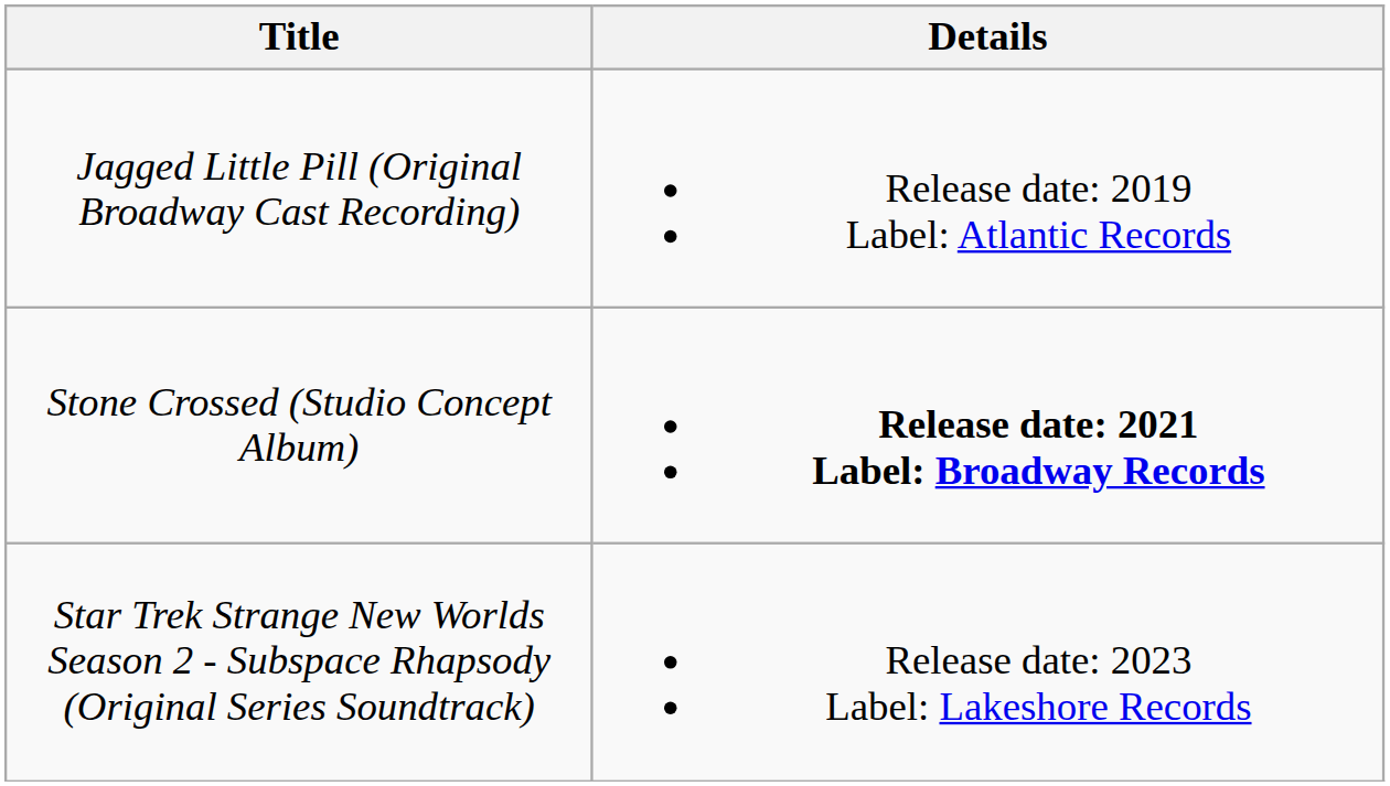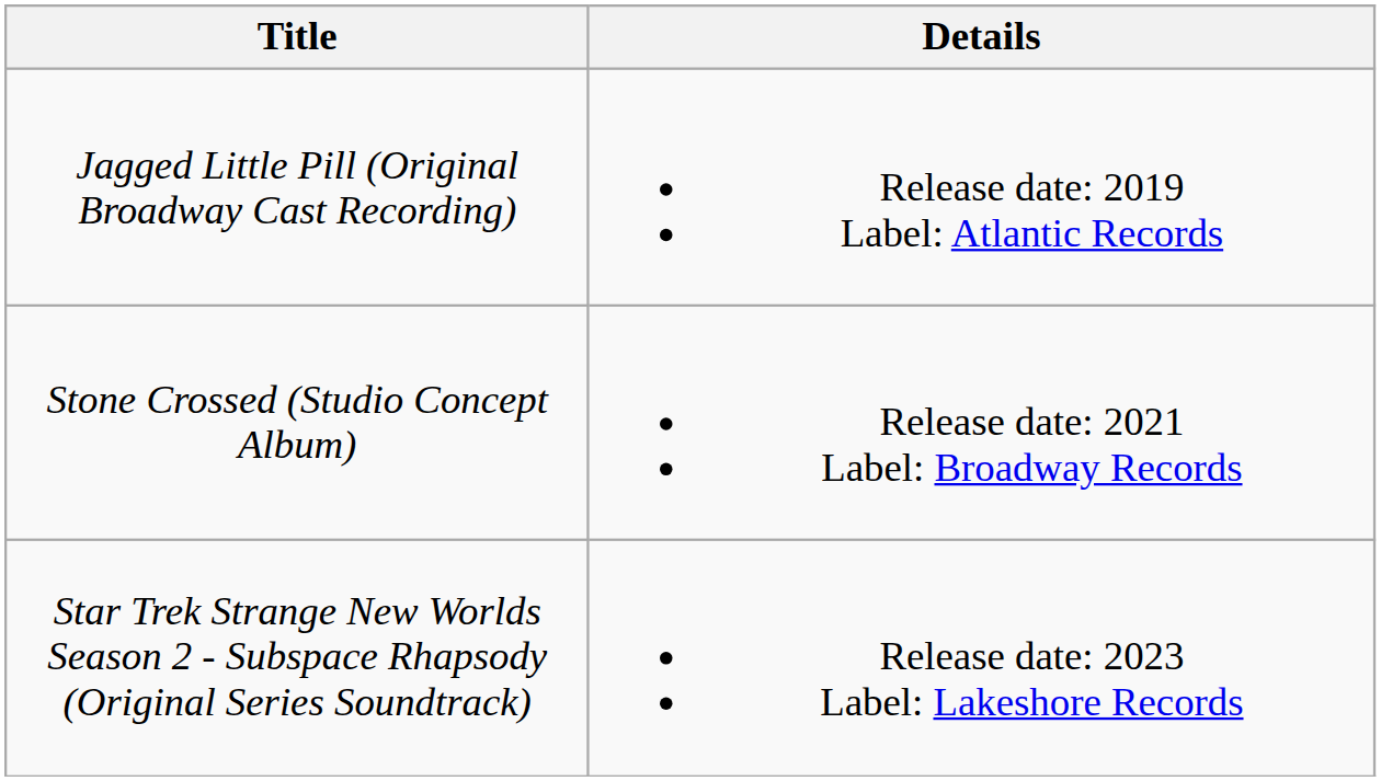Stone Crossed (Studio Concept Album) | Details: bold -> normal
